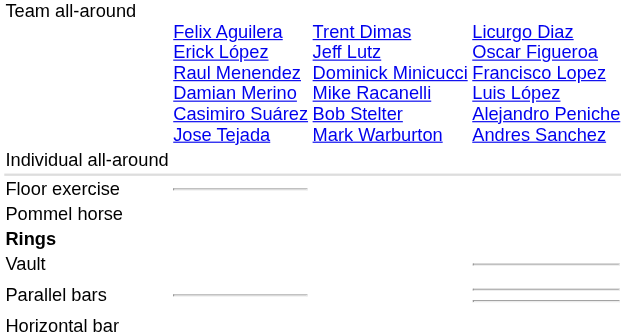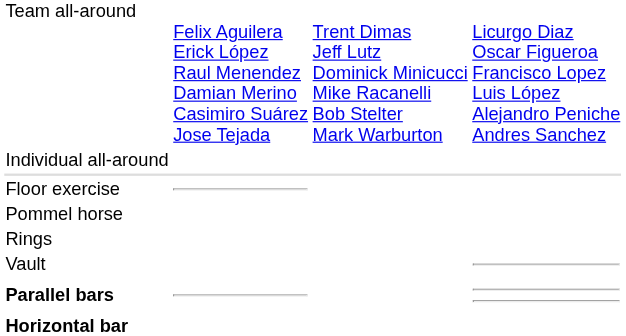Rings | column 1: bold -> normal
Parallel bars | column 1: normal -> bold
Horizontal bar | column 1: normal -> bold
